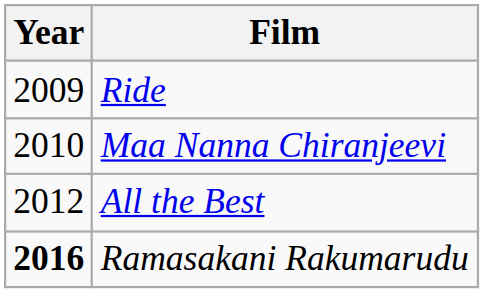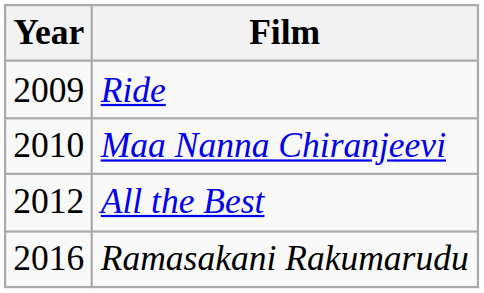Ramasakani Rakumarudu | Year: bold -> normal
